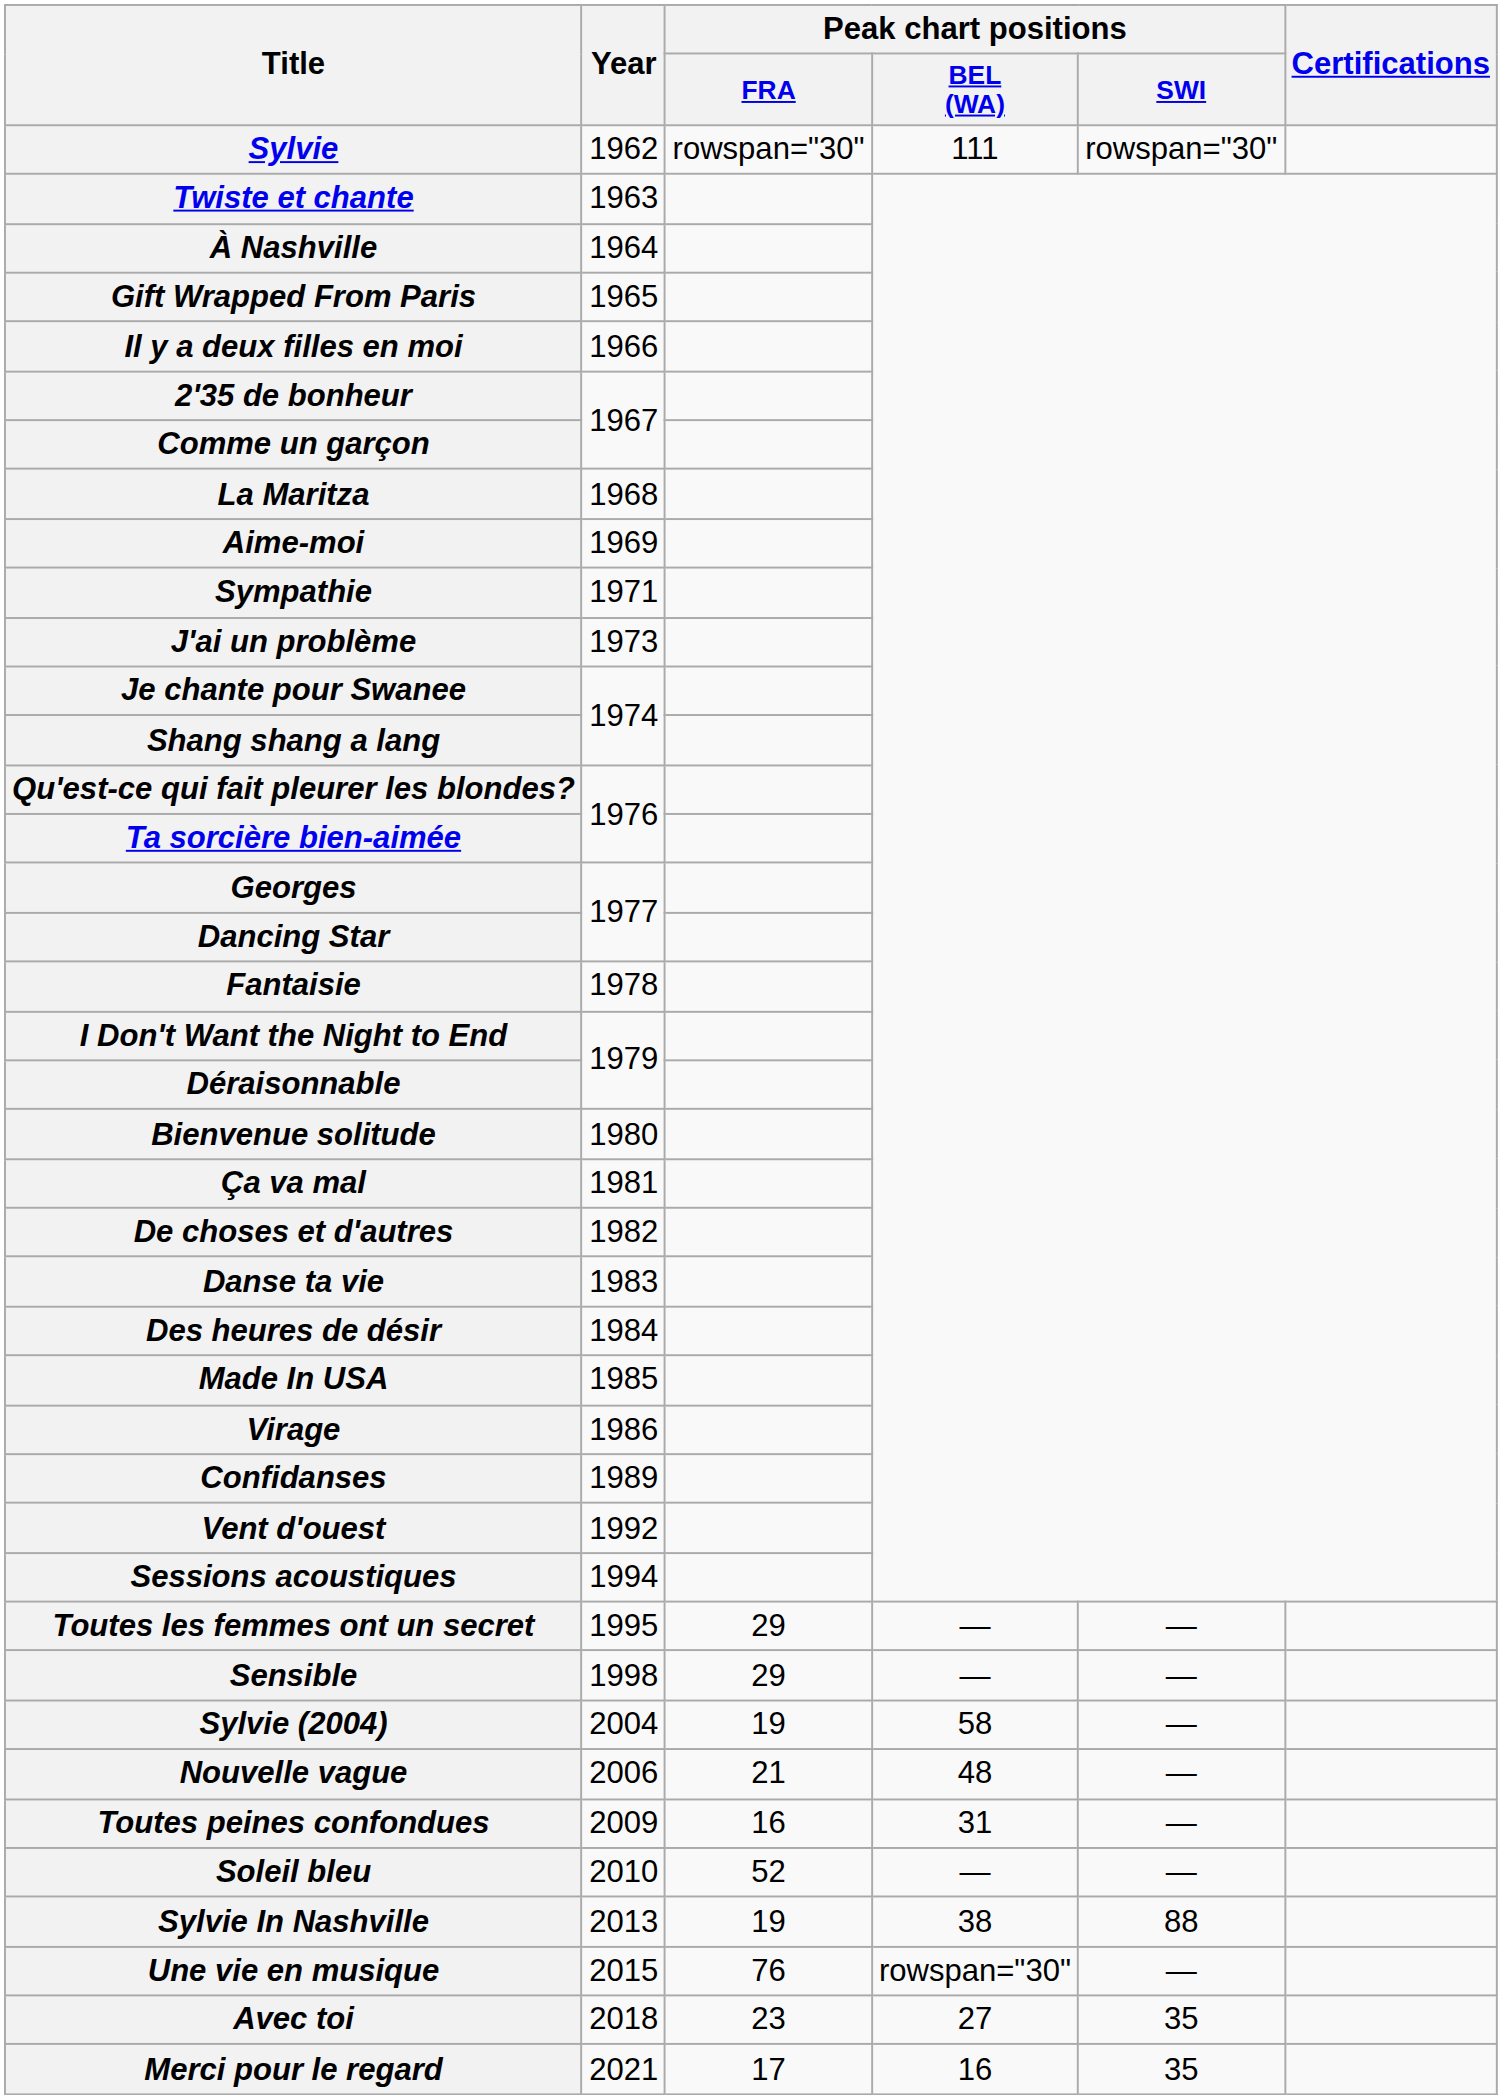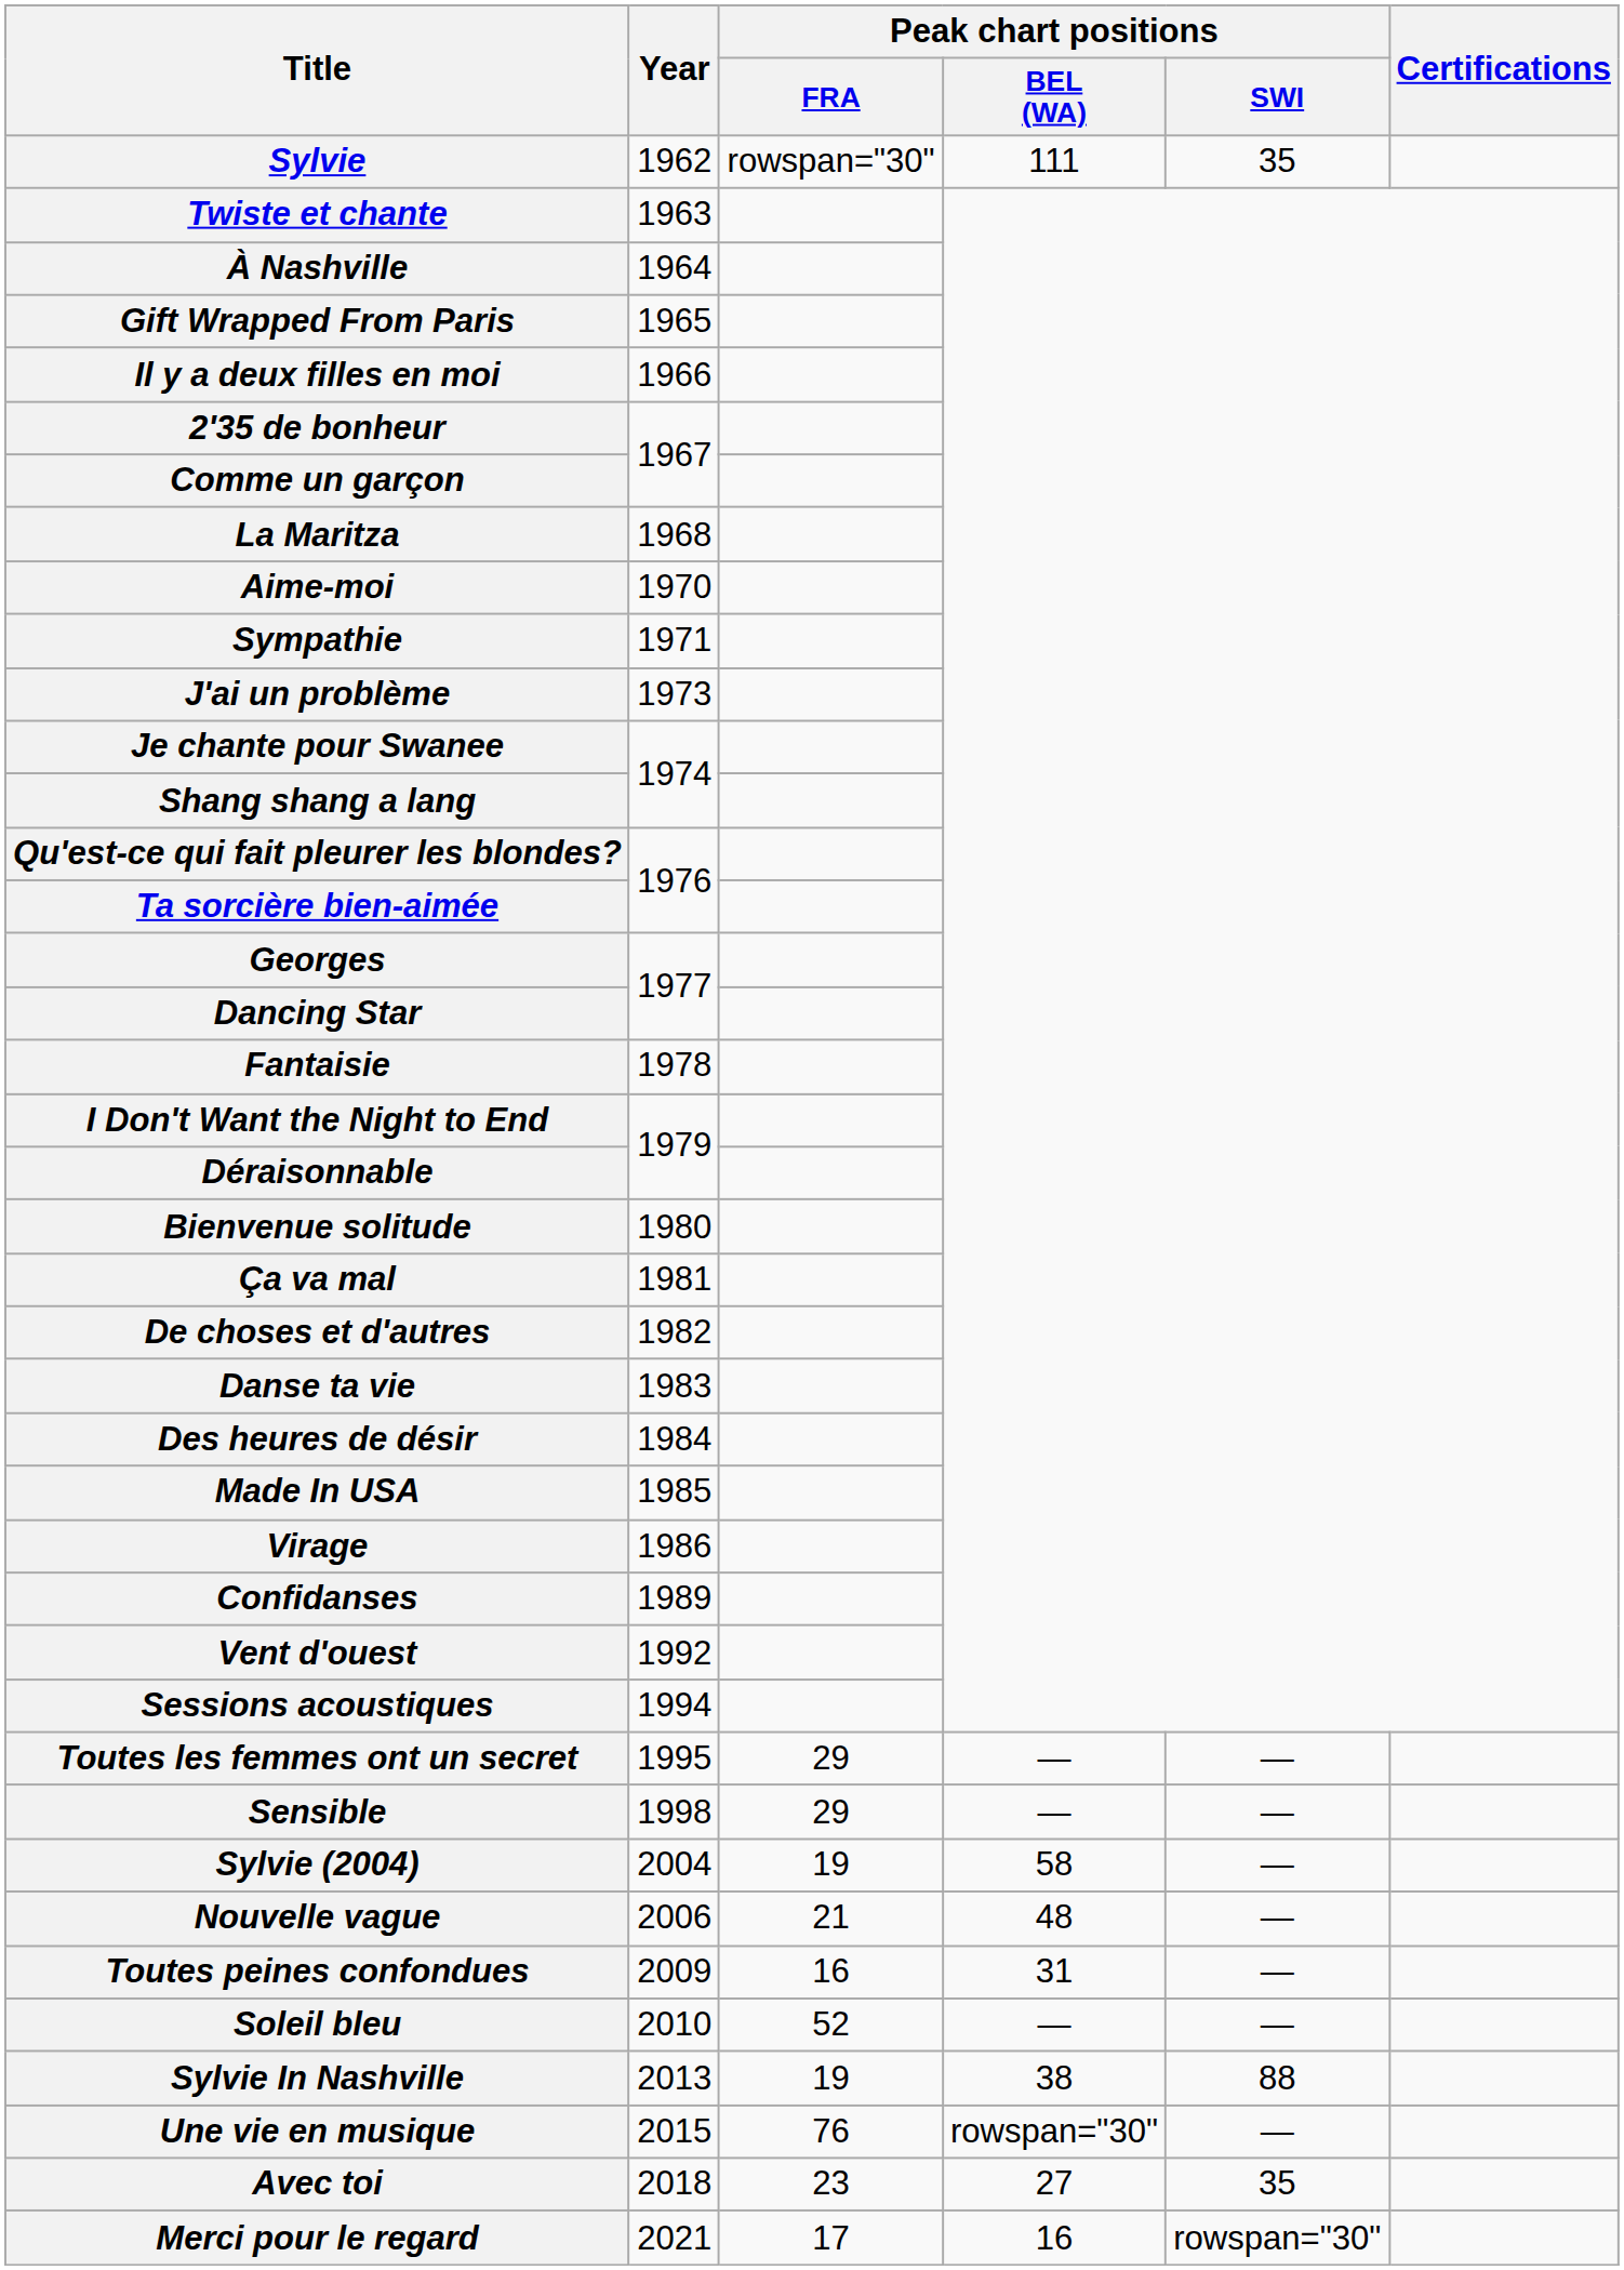Sylvie | Peak chart positions / SWI: rowspan="30" -> 35
Aime-moi | Year: 1969 -> 1970
Merci pour le regard | Peak chart positions / SWI: 35 -> rowspan="30"
